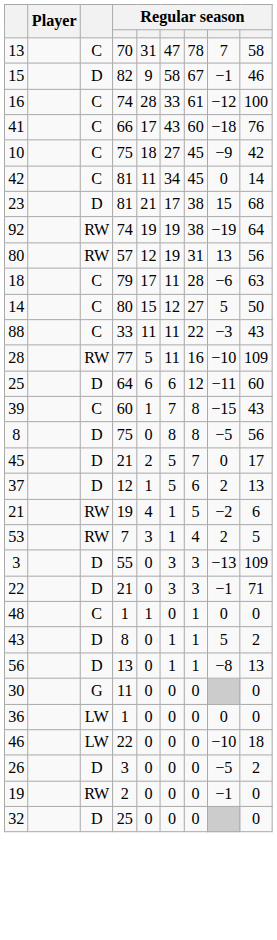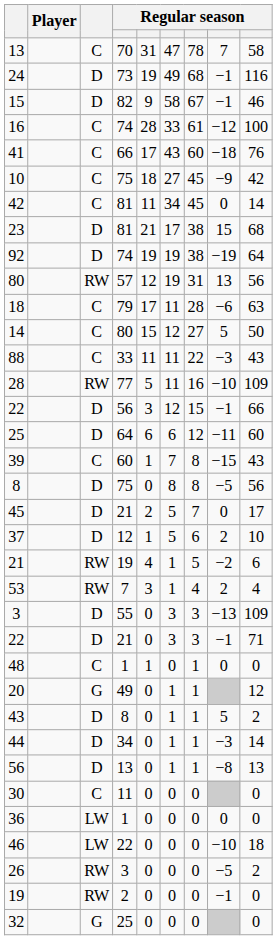+ row: 24 | D | 73 | 19 | 49 | 68 | −1 | 116
92 | column 3: RW -> D
+ row: 22 | D | 56 | 3 | 12 | 15 | −1 | 66
37 | column 9: 13 -> 10
53 | column 9: 5 -> 4
+ row: 20 | G | 49 | 0 | 1 | 1 | 12
+ row: 44 | D | 34 | 0 | 1 | 1 | −3 | 14
30 | column 3: G -> C
26 | column 3: D -> RW
32 | column 3: D -> G
